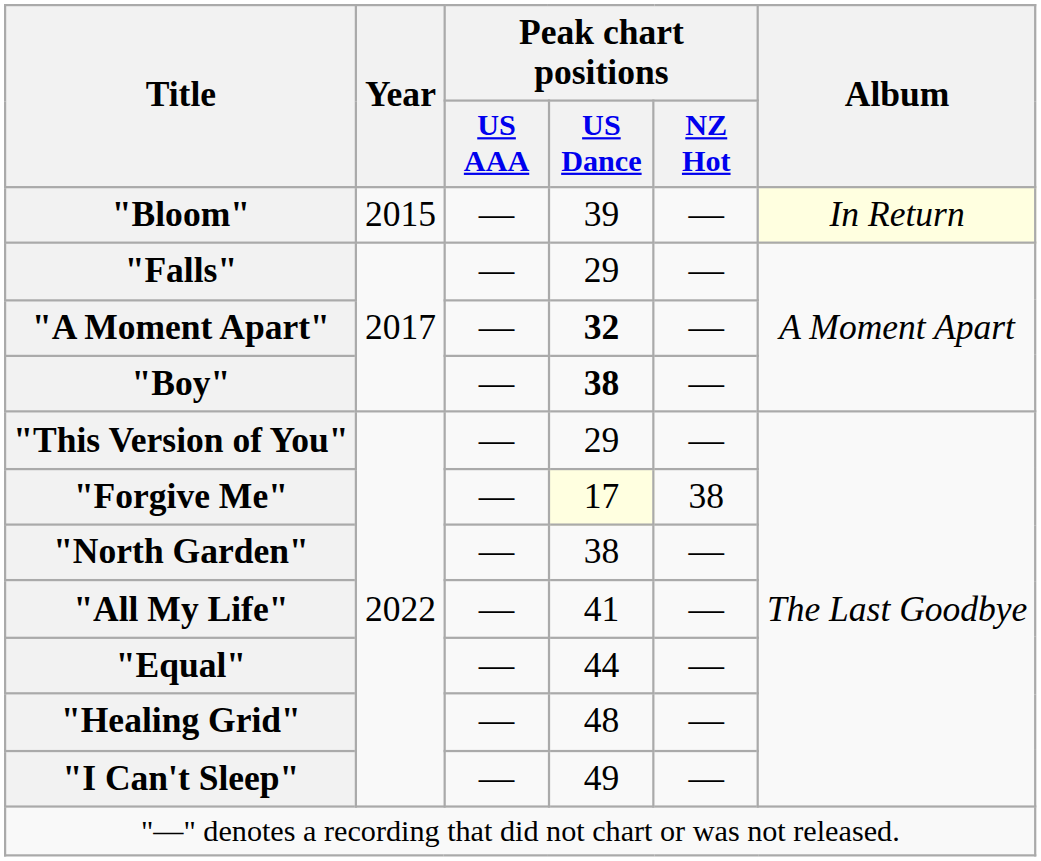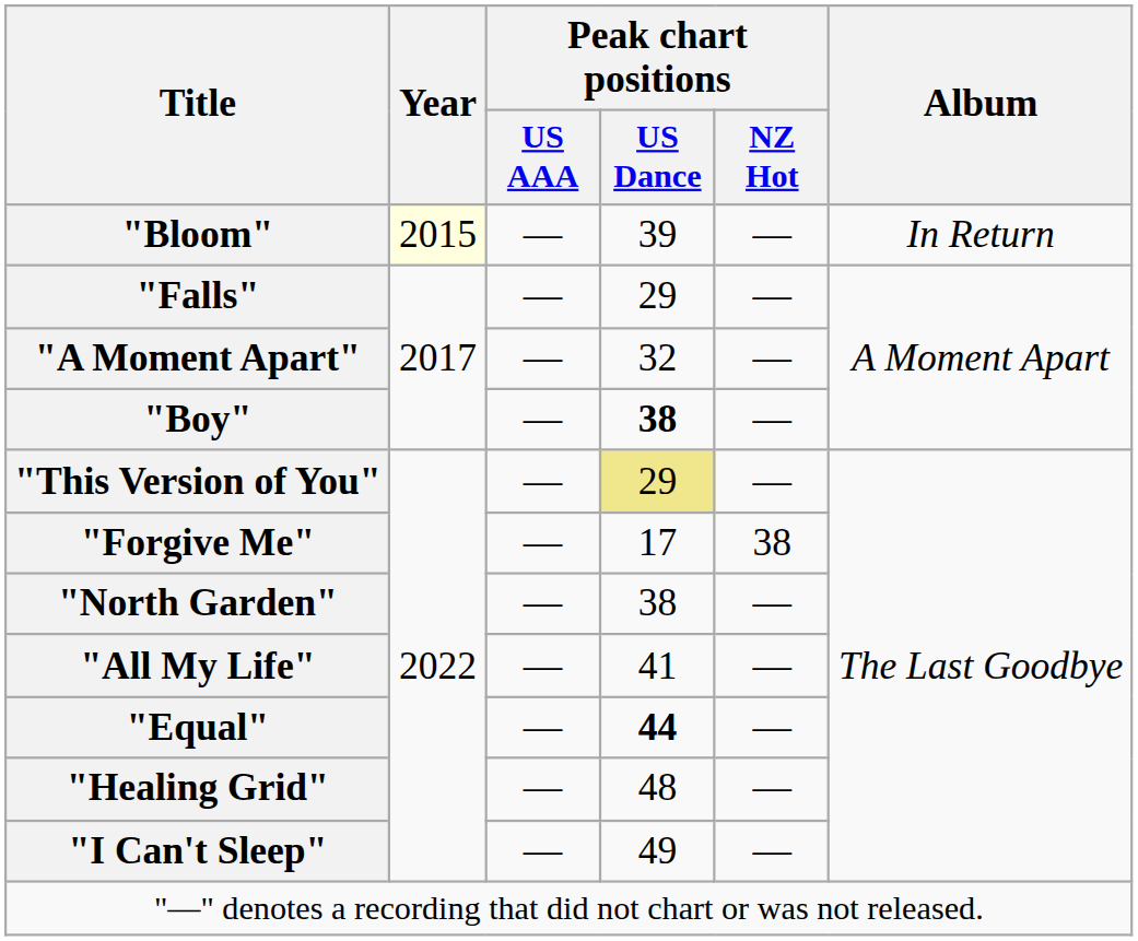"Bloom" | Year: no background -> lightyellow background
"Bloom" | Album: lightyellow background -> no background
"A Moment Apart" | Peak chart positions / US Dance: bold -> normal
"This Version of You" | Peak chart positions / US Dance: no background -> khaki background
"Forgive Me" | Peak chart positions / US Dance: lightyellow background -> no background
"Equal" | Peak chart positions / US Dance: normal -> bold
